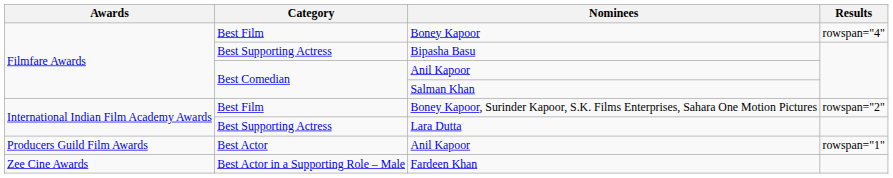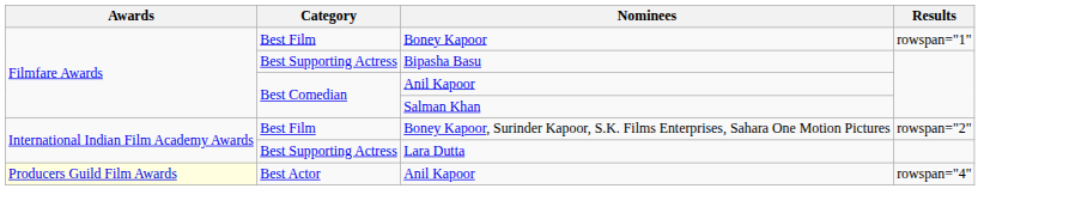Boney Kapoor | Results: rowspan="4" -> rowspan="1"
Best Actor / Anil Kapoor | Awards: no background -> lightyellow background
Best Actor / Anil Kapoor | Results: rowspan="1" -> rowspan="4"
- row: Zee Cine Awards | Best Actor in a Supporting Role – Male | Fardeen Khan
